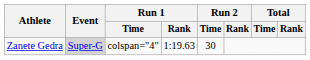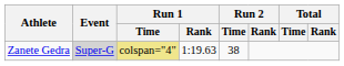Zanete Gedra | Run 1 / Time: no background -> khaki background
Zanete Gedra | Run 2 / Time: 30 -> 38
